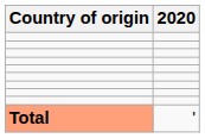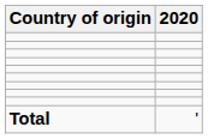row 11 | Country of origin: lightsalmon background -> no background
